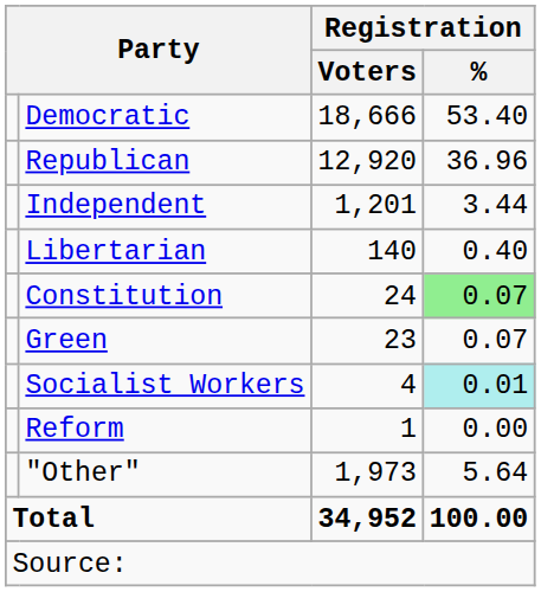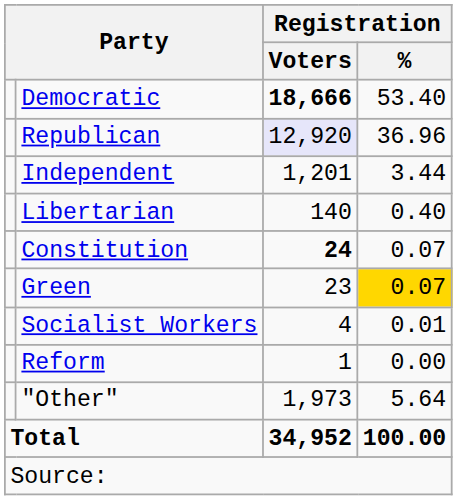Democratic | Registration / Voters: normal -> bold
Republican | Registration / Voters: no background -> lavender background
Constitution | Registration / Voters: normal -> bold
Constitution | Registration / %: lightgreen background -> no background
Green | Registration / %: no background -> gold background
Socialist Workers | Registration / %: paleturquoise background -> no background
